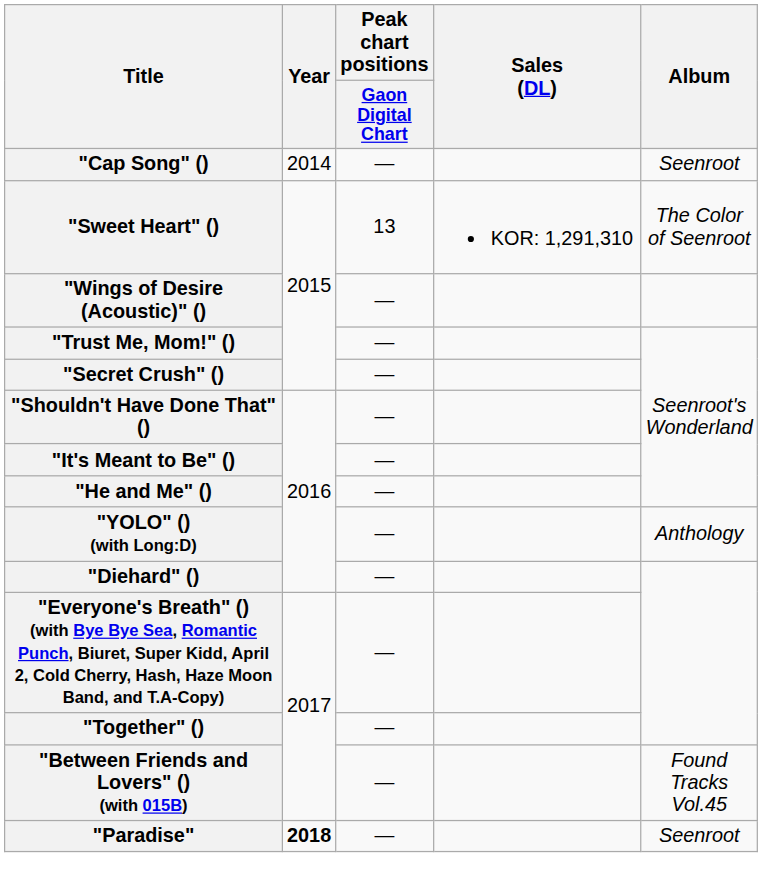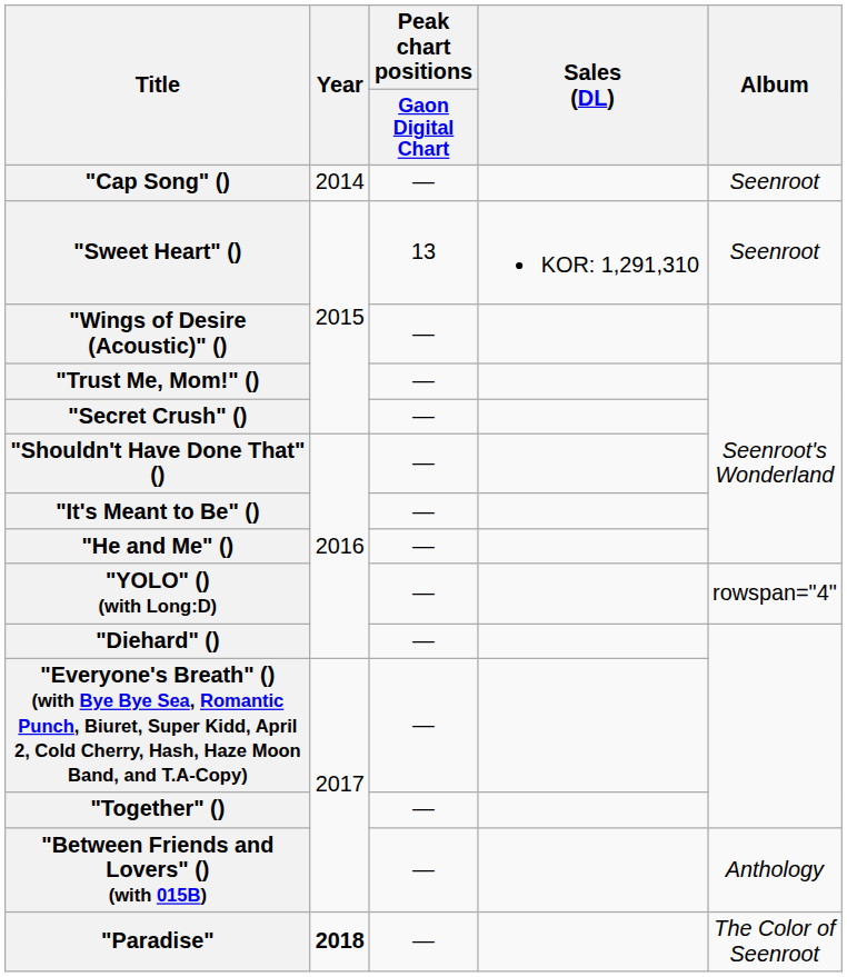"Sweet Heart" () | Album: The Color of Seenroot -> Seenroot
"YOLO" () (with Long:D) | Album: Anthology -> rowspan="4"
"Between Friends and Lovers" () (with 015B) | Album: Found Tracks Vol.45 -> Anthology
"Paradise" | Album: Seenroot -> The Color of Seenroot
